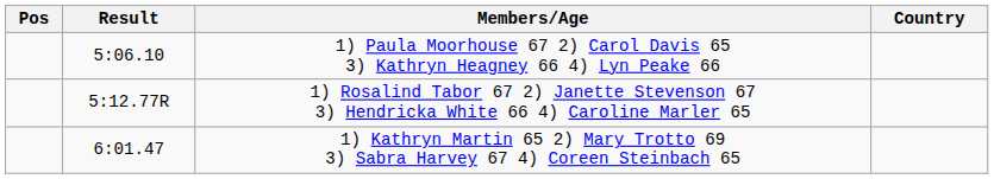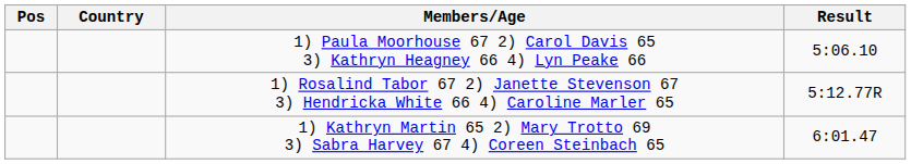columns swapped: Country <-> Result
